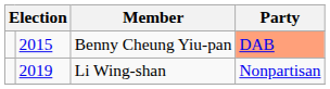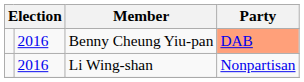Benny Cheung Yiu-pan | column 2: 2015 -> 2016
Li Wing-shan | column 2: 2019 -> 2016
